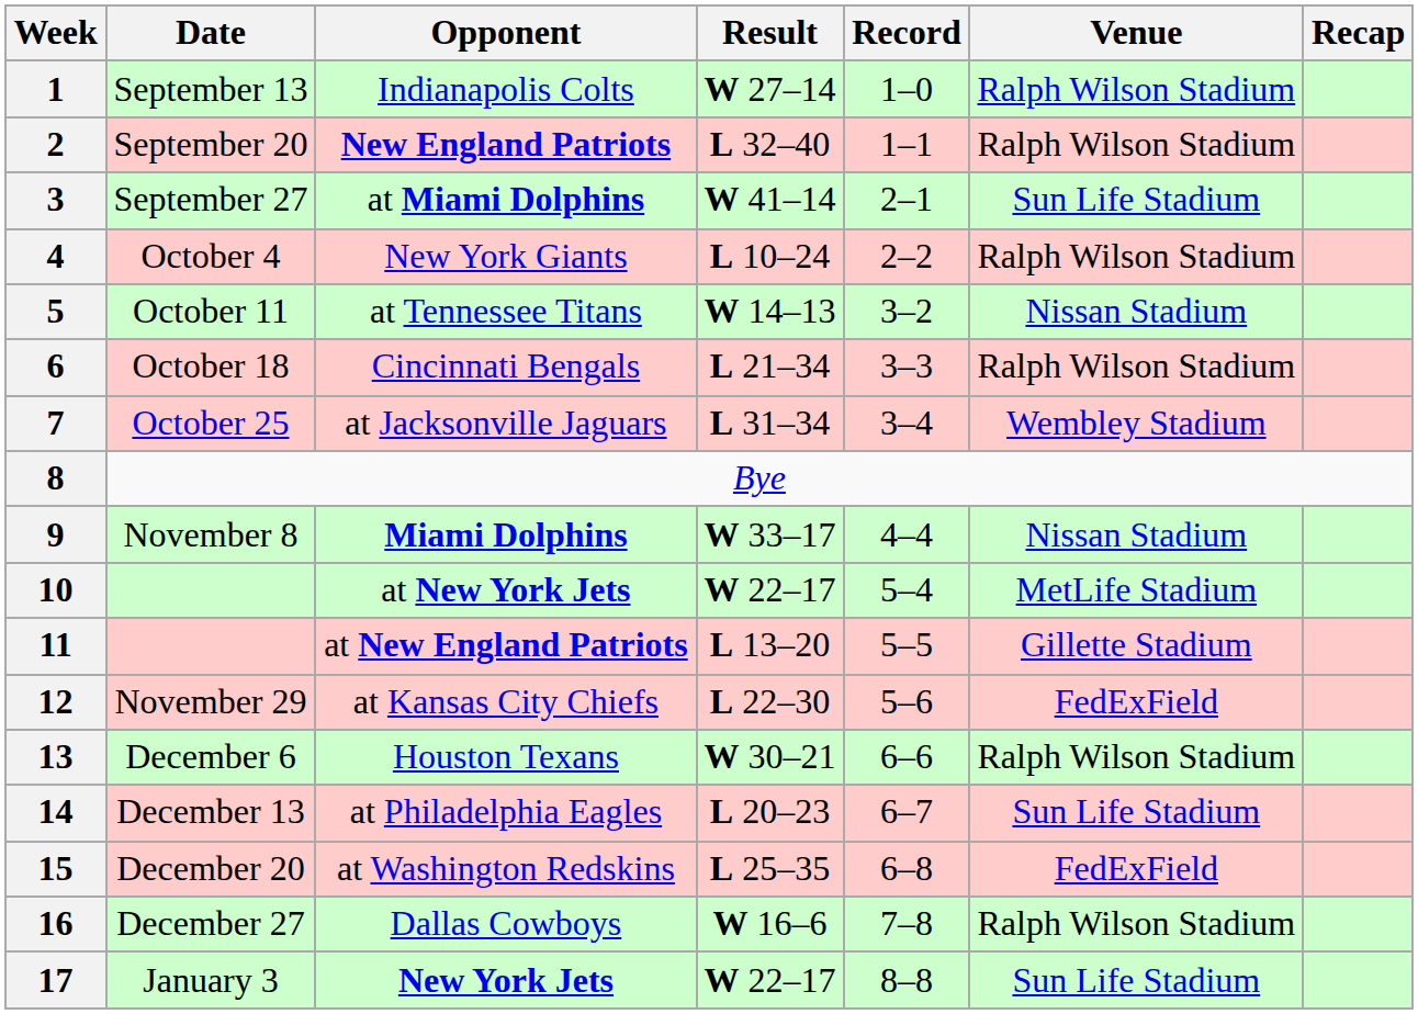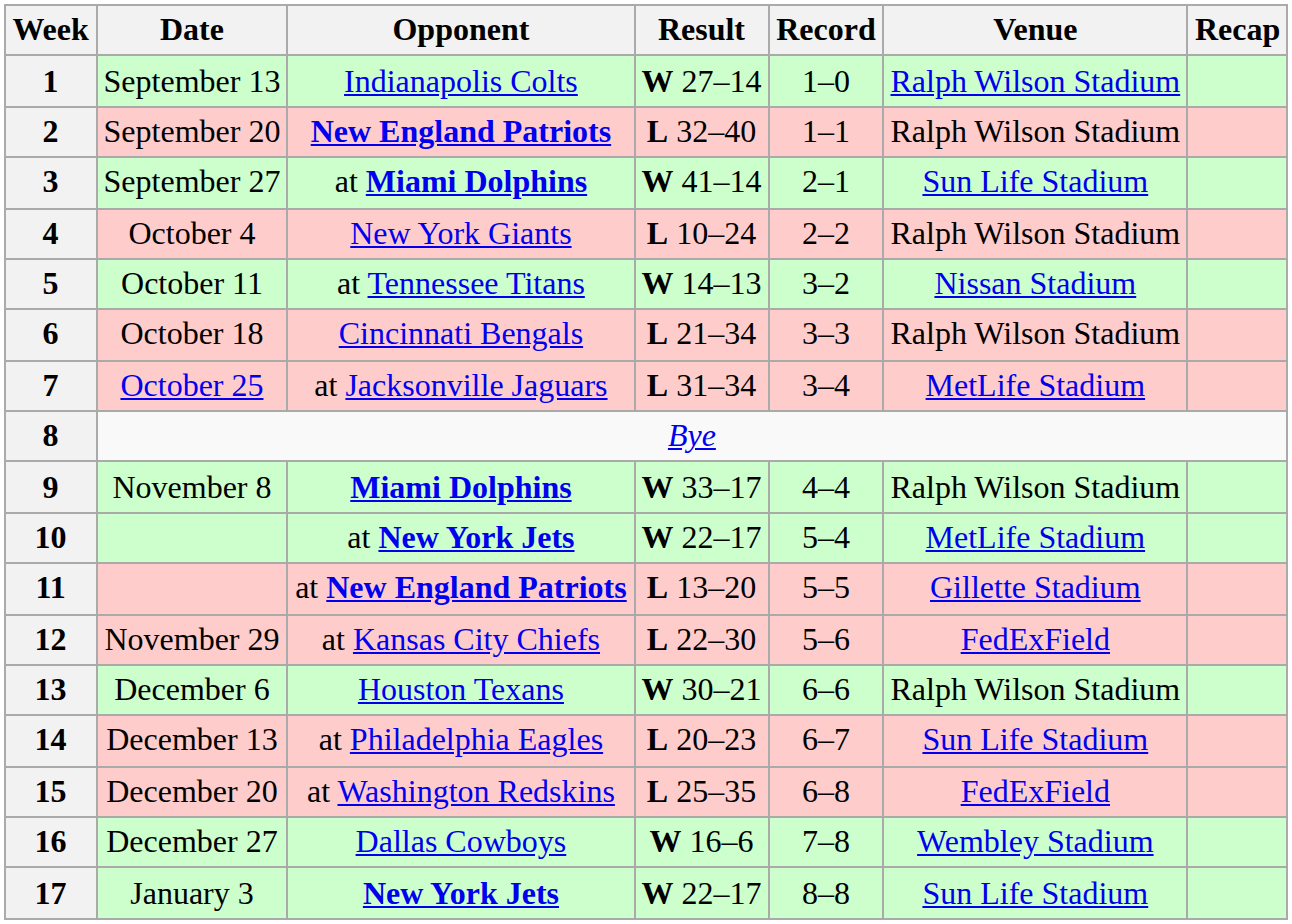7 | Venue: Wembley Stadium -> MetLife Stadium
9 | Venue: Nissan Stadium -> Ralph Wilson Stadium
16 | Venue: Ralph Wilson Stadium -> Wembley Stadium
